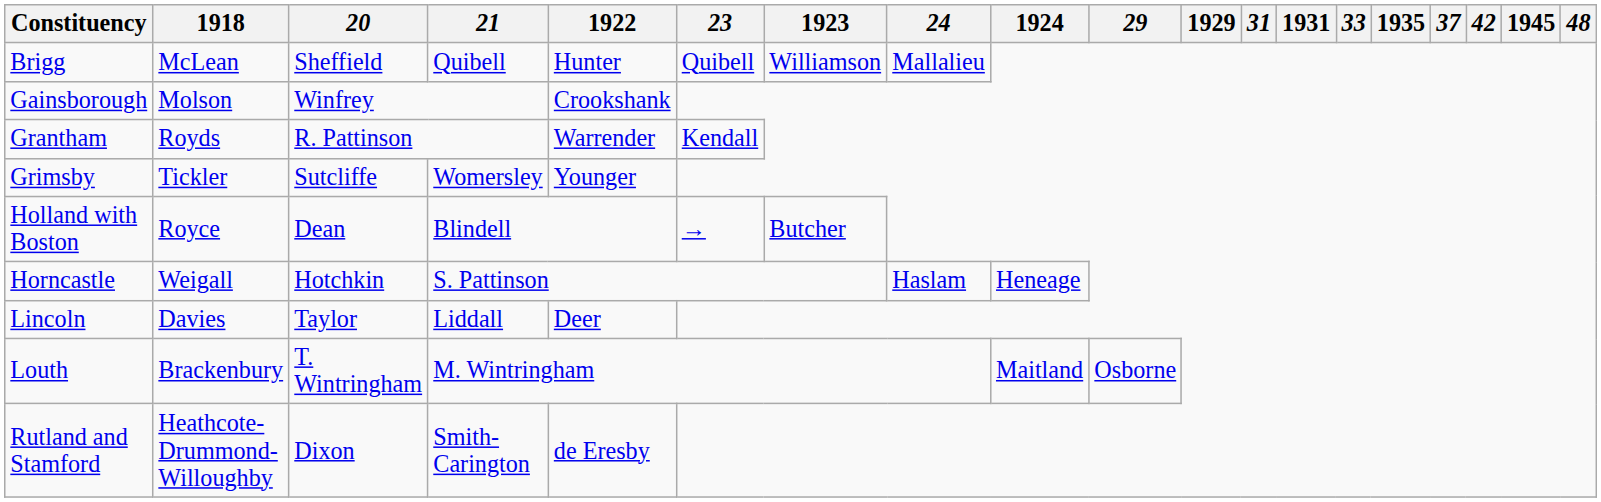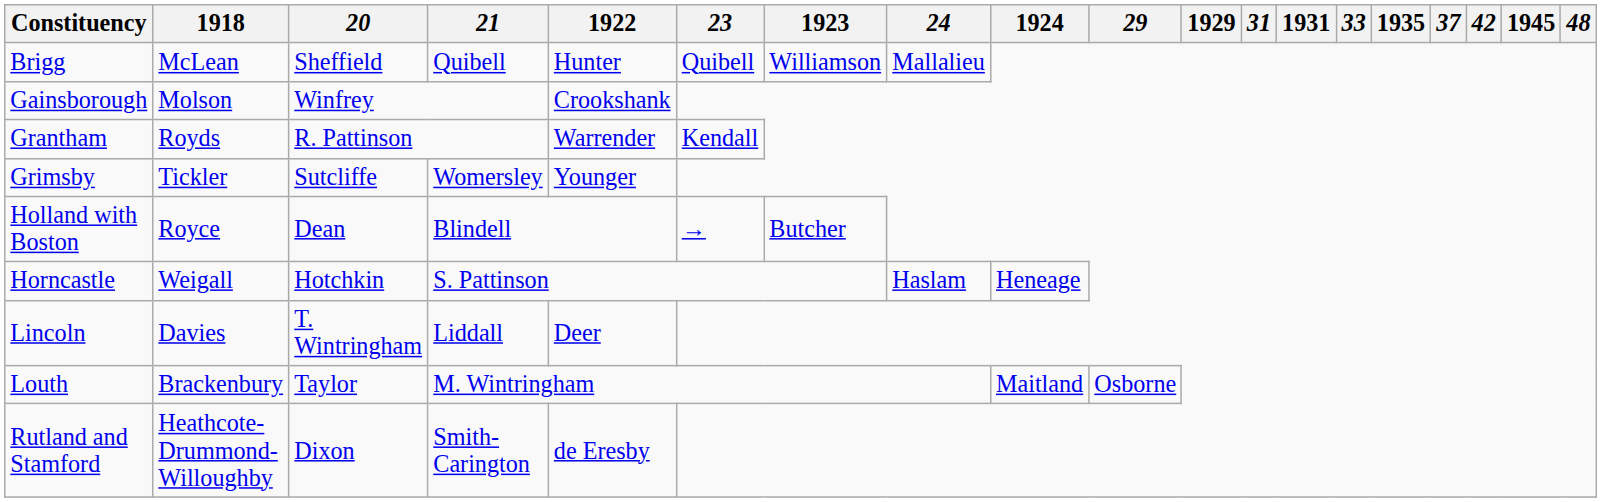Lincoln | 20: Taylor -> T. Wintringham
Louth | 20: T. Wintringham -> Taylor
